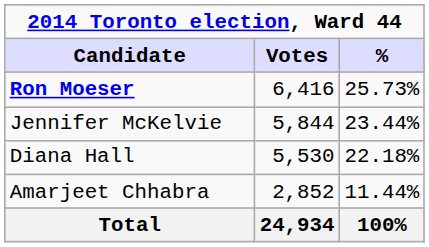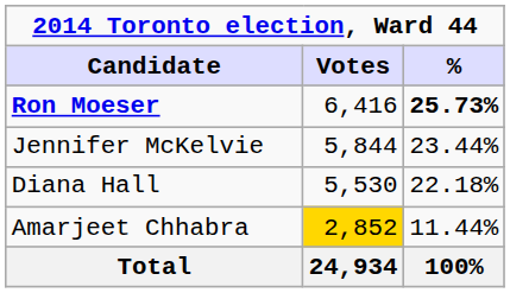Ron Moeser | %: normal -> bold
Amarjeet Chhabra | Votes: no background -> gold background
